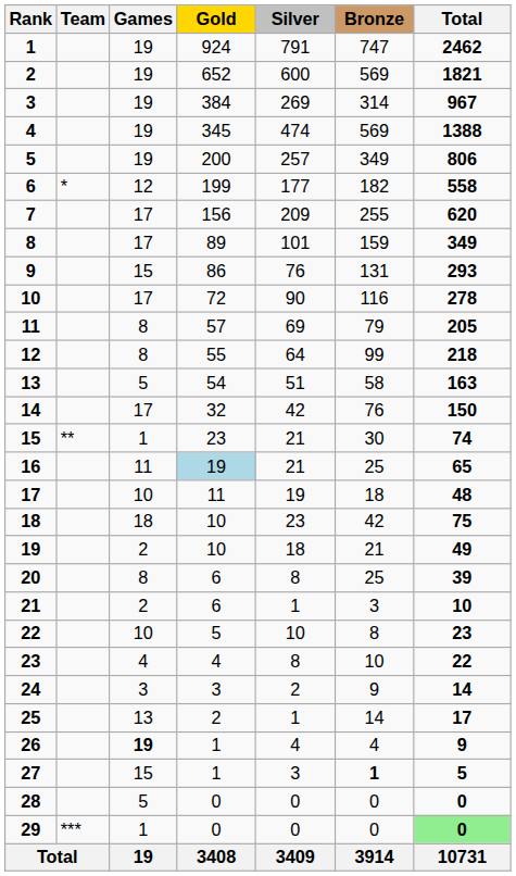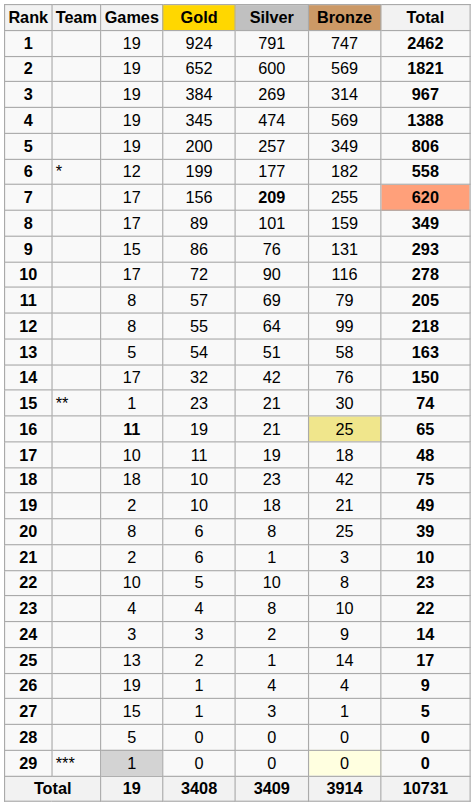7 | Silver: normal -> bold
7 | Total: no background -> lightsalmon background
16 | Games: normal -> bold
16 | Gold: lightblue background -> no background
16 | Bronze: no background -> khaki background
26 | Games: bold -> normal
27 | Bronze: bold -> normal
29 | Games: no background -> lightgrey background
29 | Bronze: no background -> lightyellow background
29 | Total: lightgreen background -> no background
